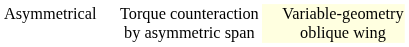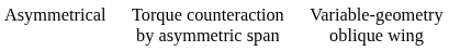Asymmetrical | column 3: lightyellow background -> no background
